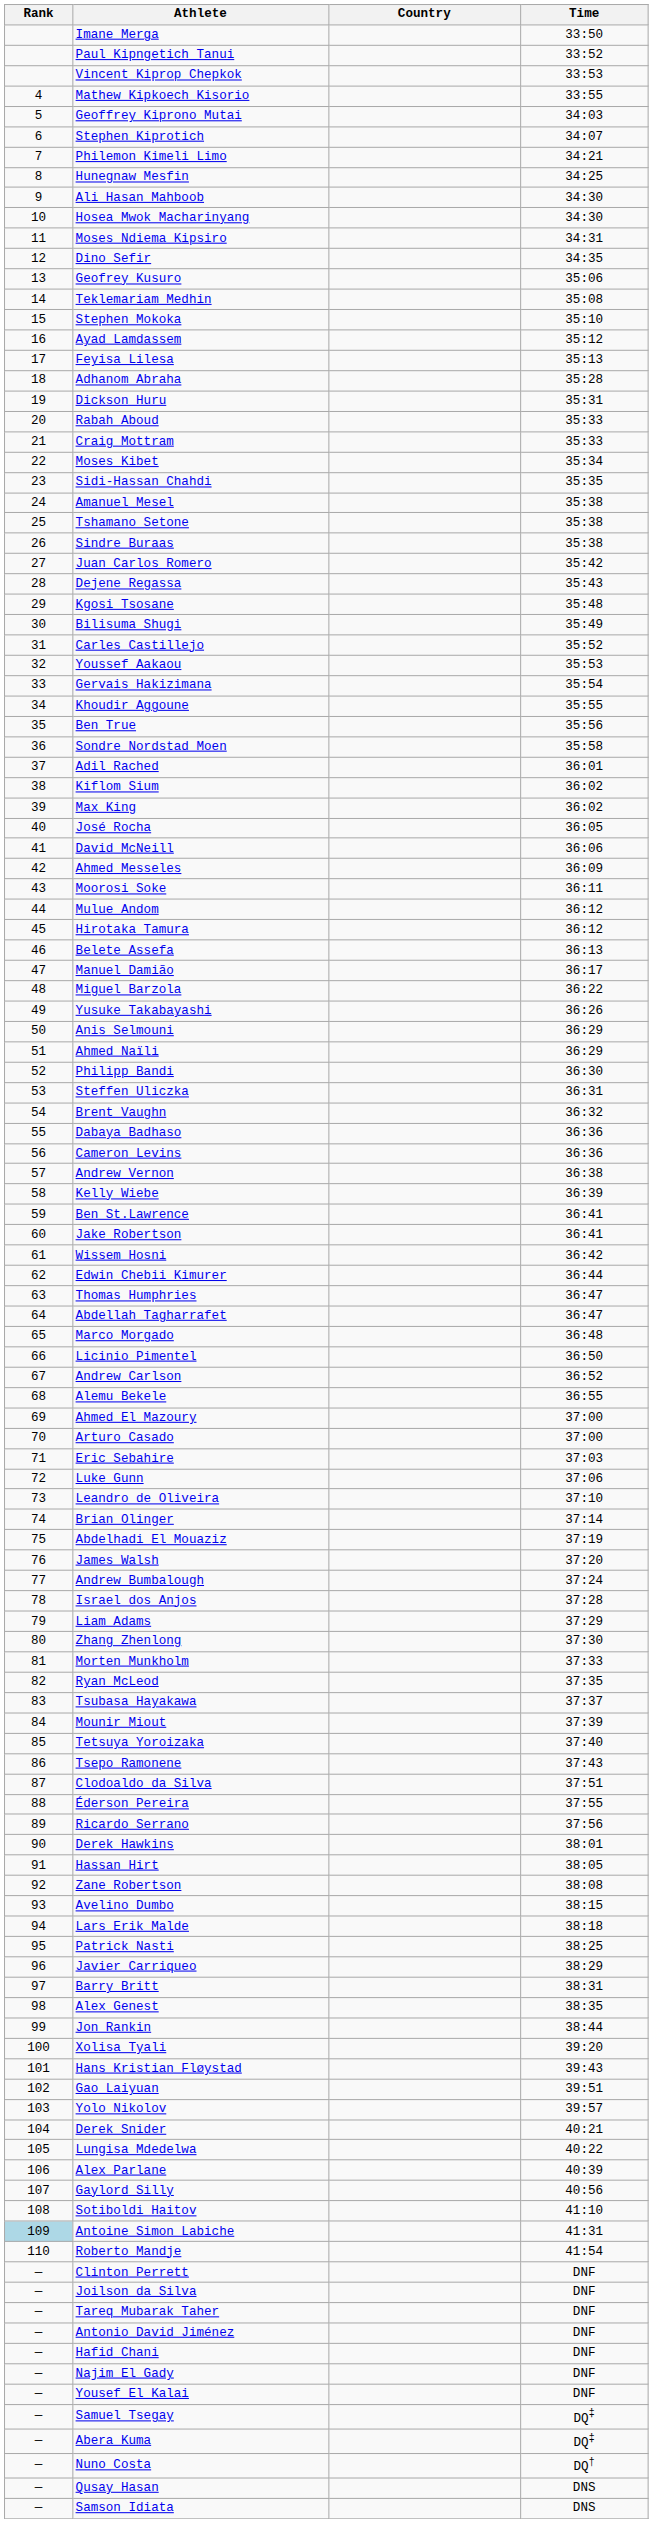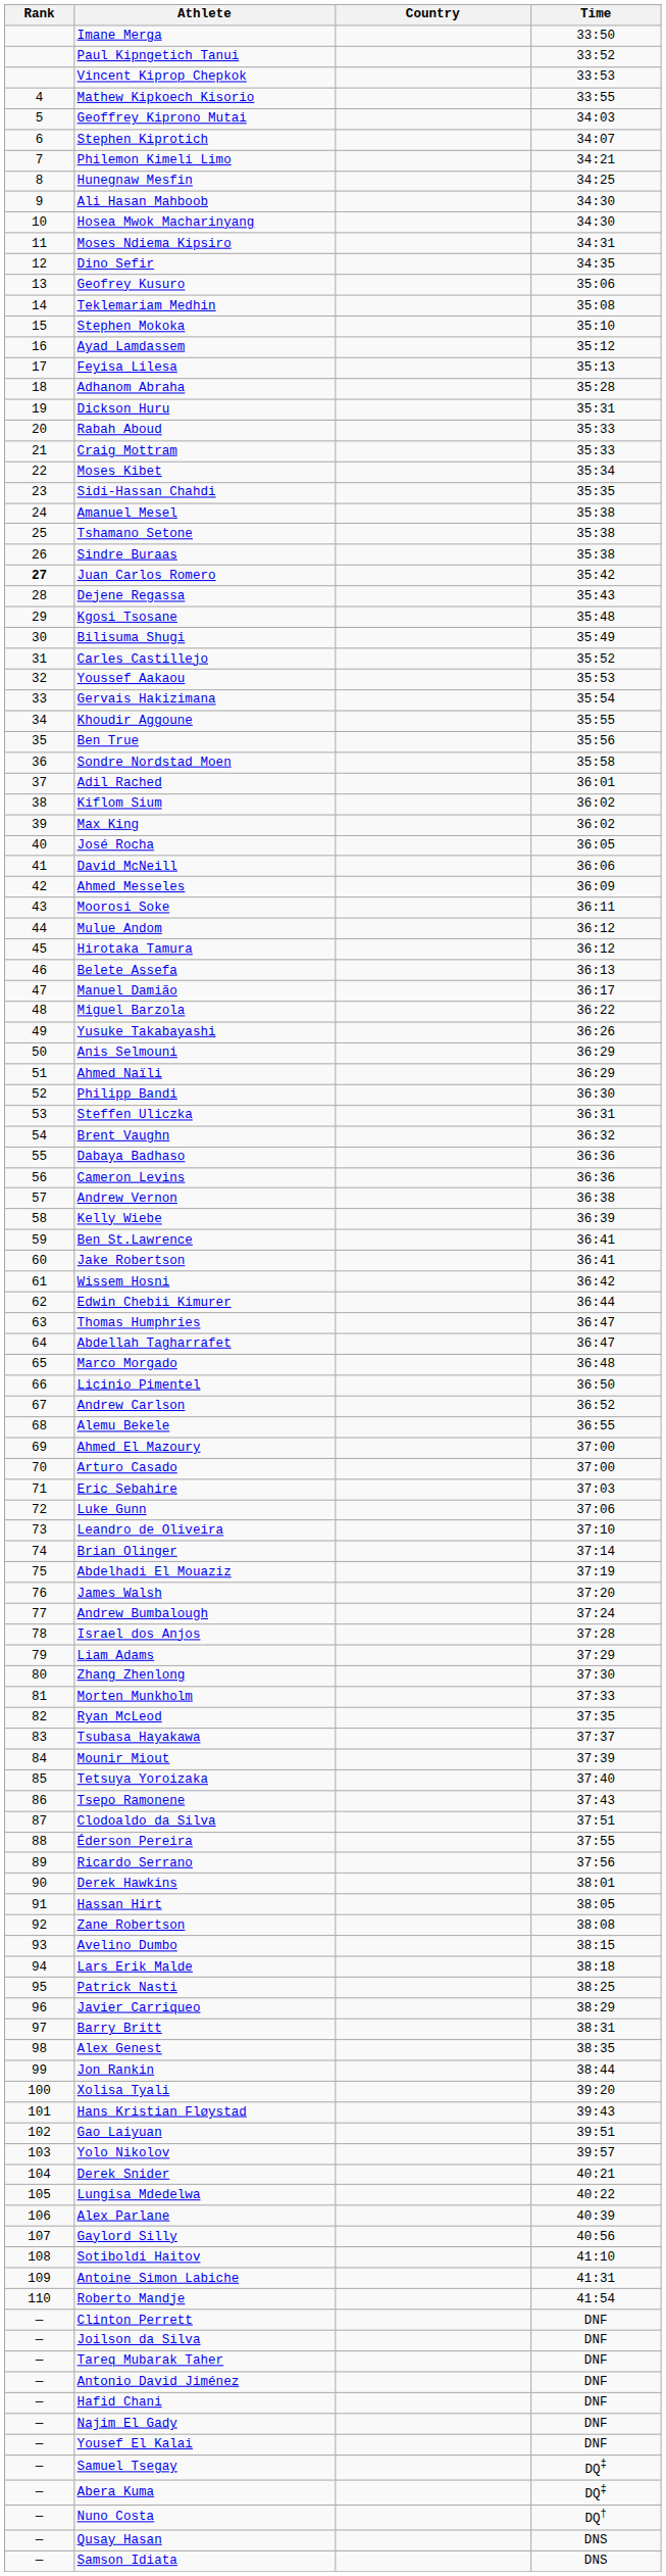Juan Carlos Romero | Rank: normal -> bold
Antoine Simon Labiche | Rank: lightblue background -> no background
